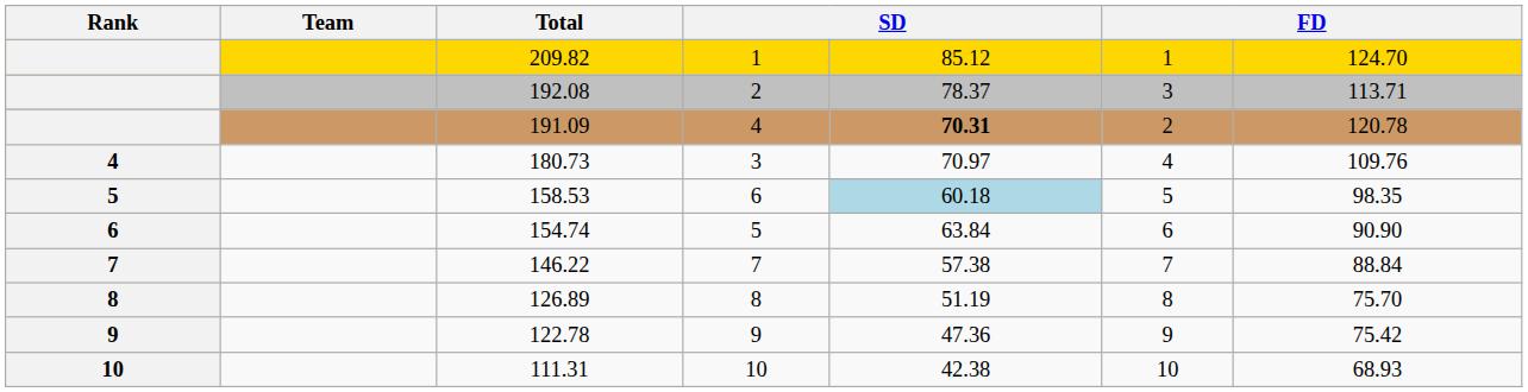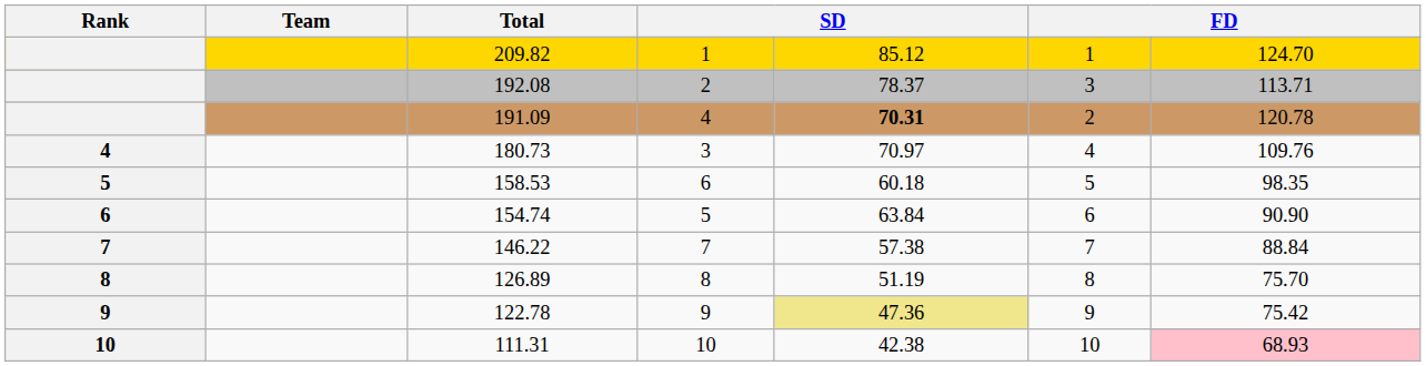158.53 | column 5: lightblue background -> no background
122.78 | column 5: no background -> khaki background
111.31 | column 7: no background -> pink background
